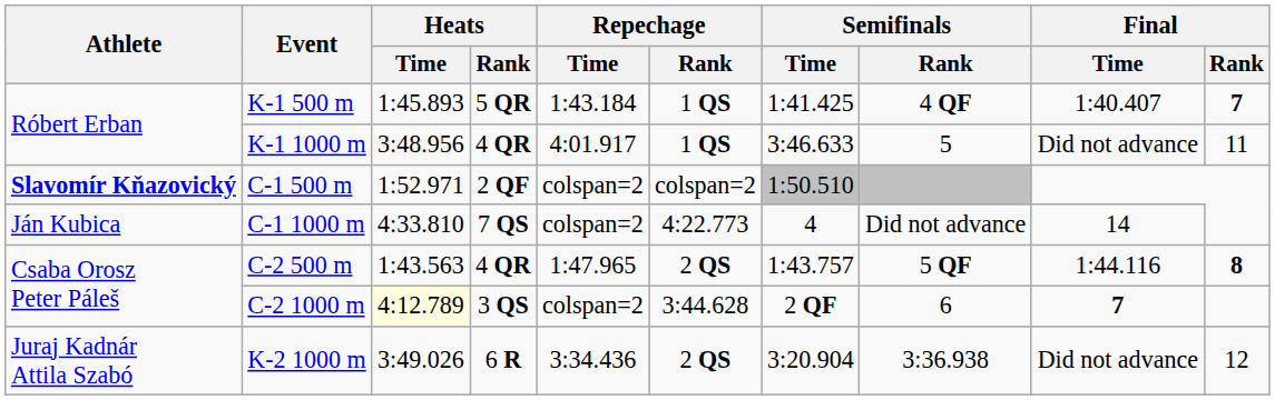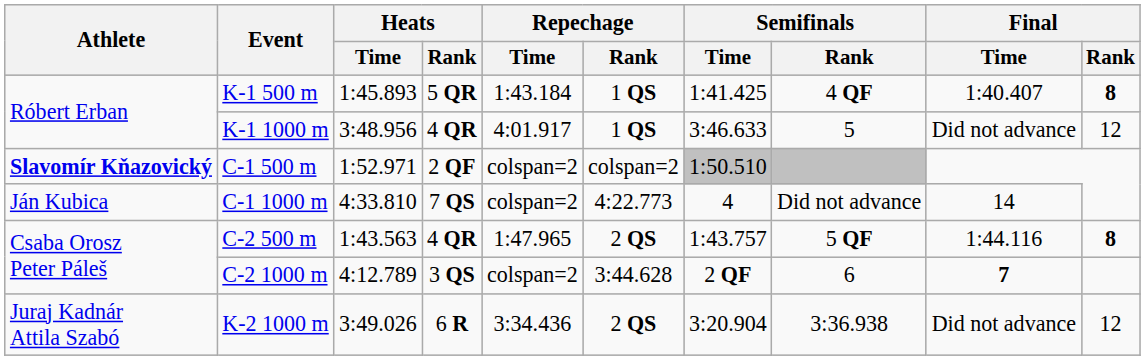K-1 500 m | Final / Rank: 7 -> 8
K-1 1000 m | Final / Rank: 11 -> 12
C-2 1000 m | Heats / Time: lightyellow background -> no background
